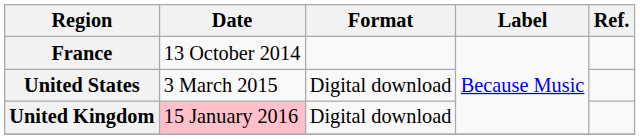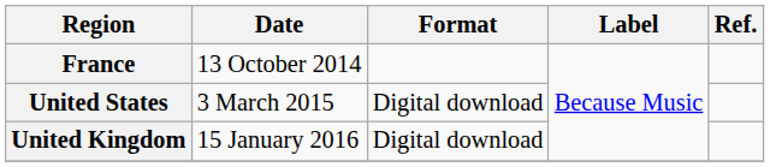United Kingdom | Date: pink background -> no background
